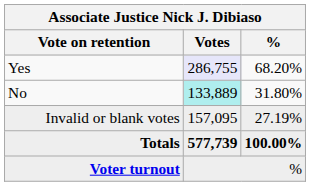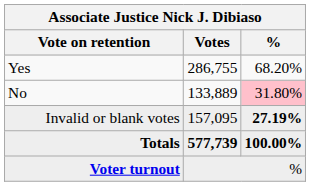Yes | Votes: lavender background -> no background
No | Votes: paleturquoise background -> no background
No | %: no background -> pink background
Invalid or blank votes | %: normal -> bold
